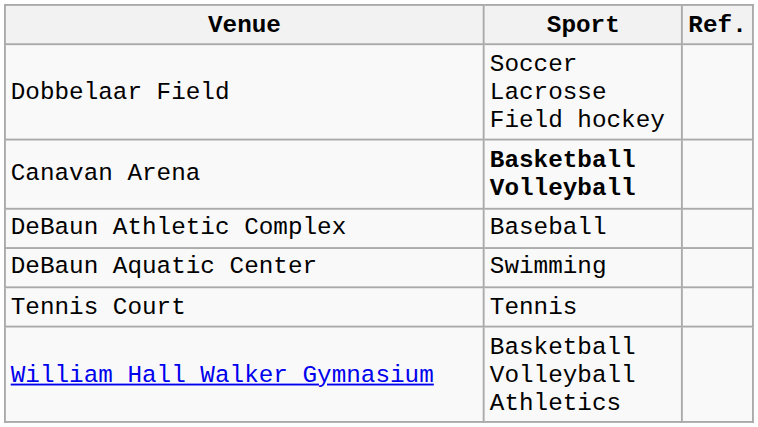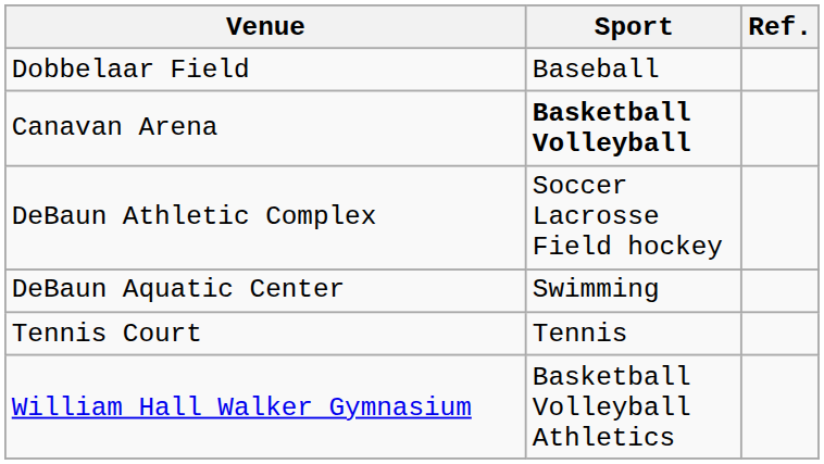Dobbelaar Field | Sport: Soccer Lacrosse Field hockey -> Baseball
DeBaun Athletic Complex | Sport: Baseball -> Soccer Lacrosse Field hockey
